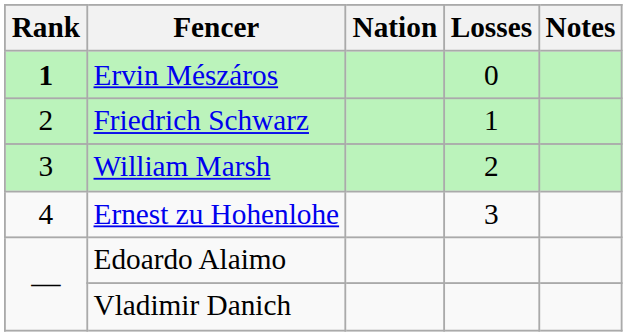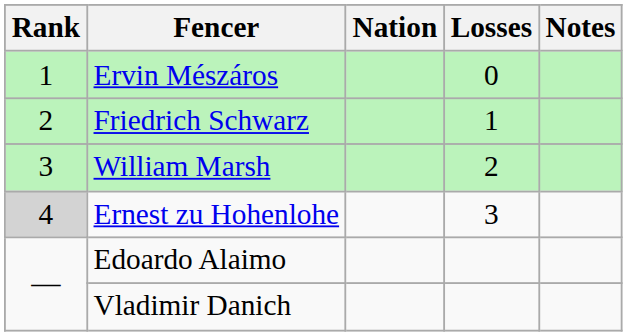Ervin Mészáros | Rank: bold -> normal
Ernest zu Hohenlohe | Rank: no background -> lightgrey background
